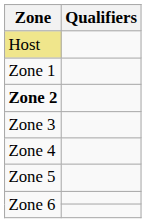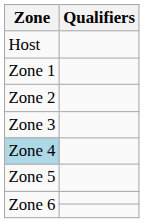row 2 | Zone: khaki background -> no background
row 4 | Zone: bold -> normal
row 6 | Zone: no background -> lightblue background
